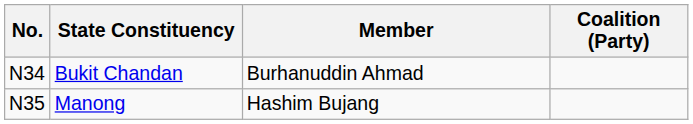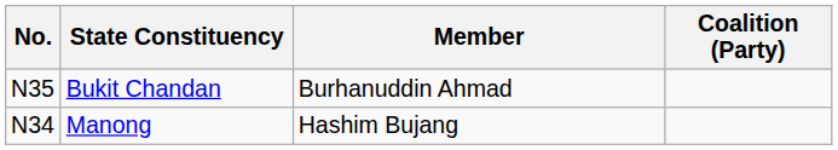Bukit Chandan | No.: N34 -> N35
Manong | No.: N35 -> N34
